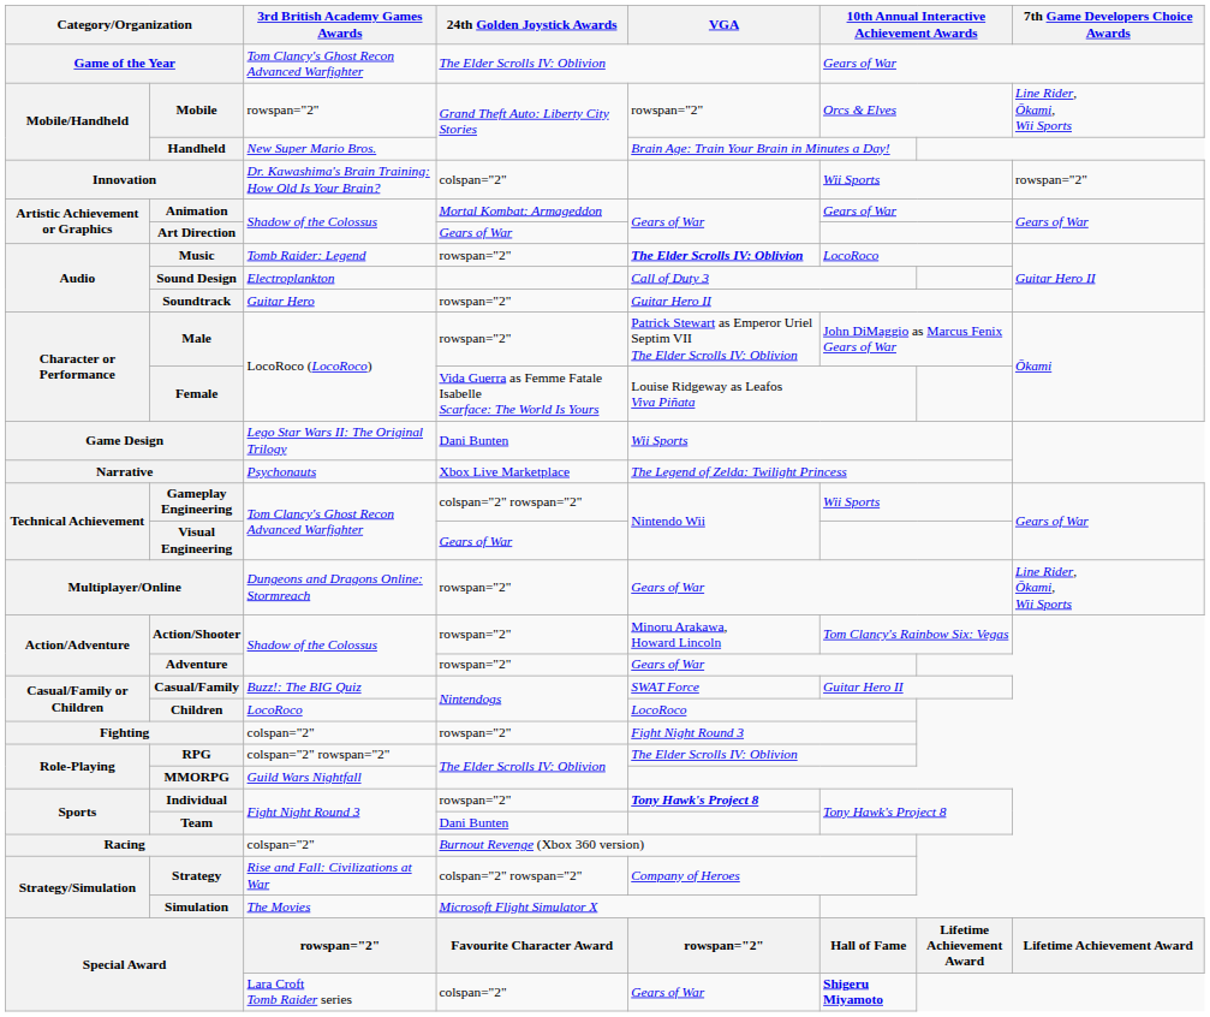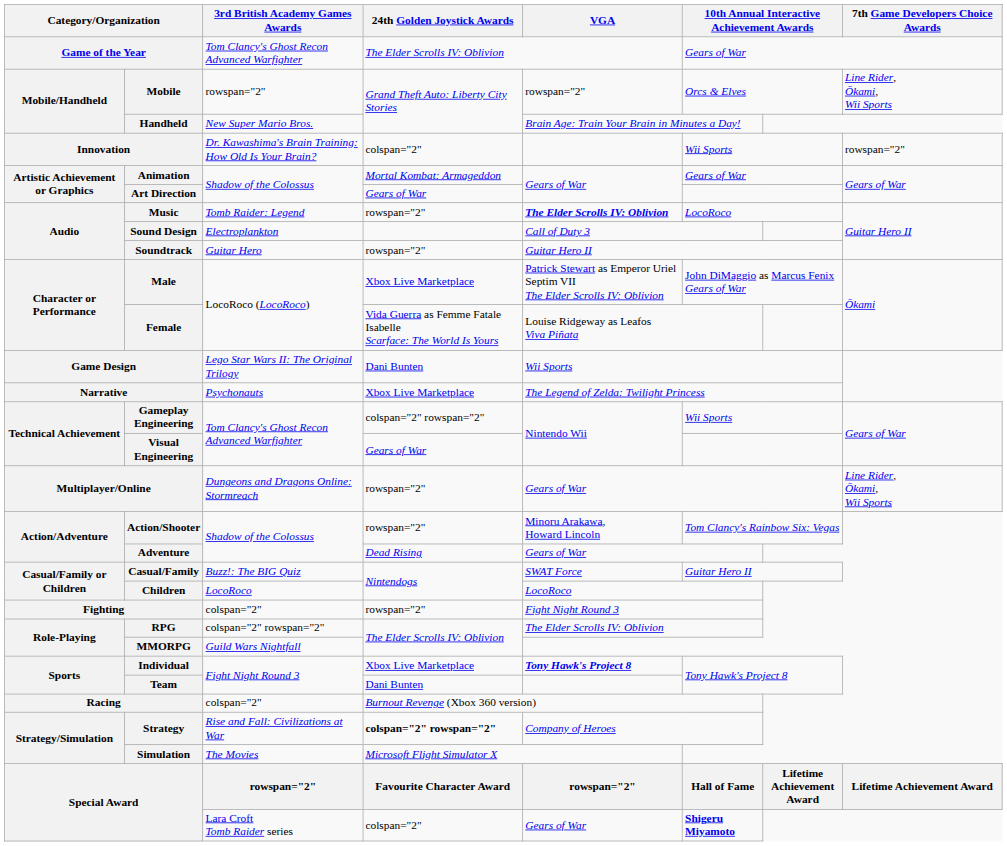Male | 24th Golden Joystick Awards: rowspan="2" -> Xbox Live Marketplace
Adventure | 24th Golden Joystick Awards: rowspan="2" -> Dead Rising
Individual | 24th Golden Joystick Awards: rowspan="2" -> Xbox Live Marketplace
Strategy | 24th Golden Joystick Awards: normal -> bold
